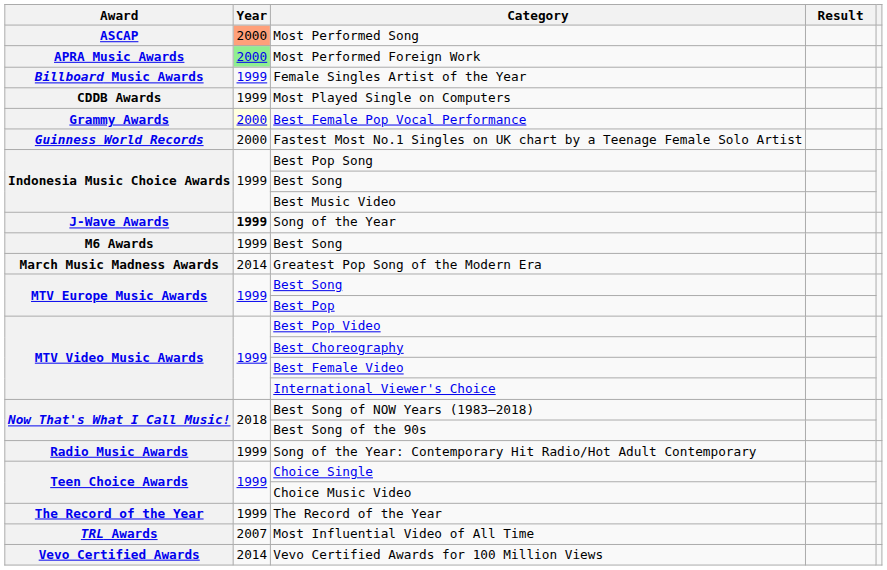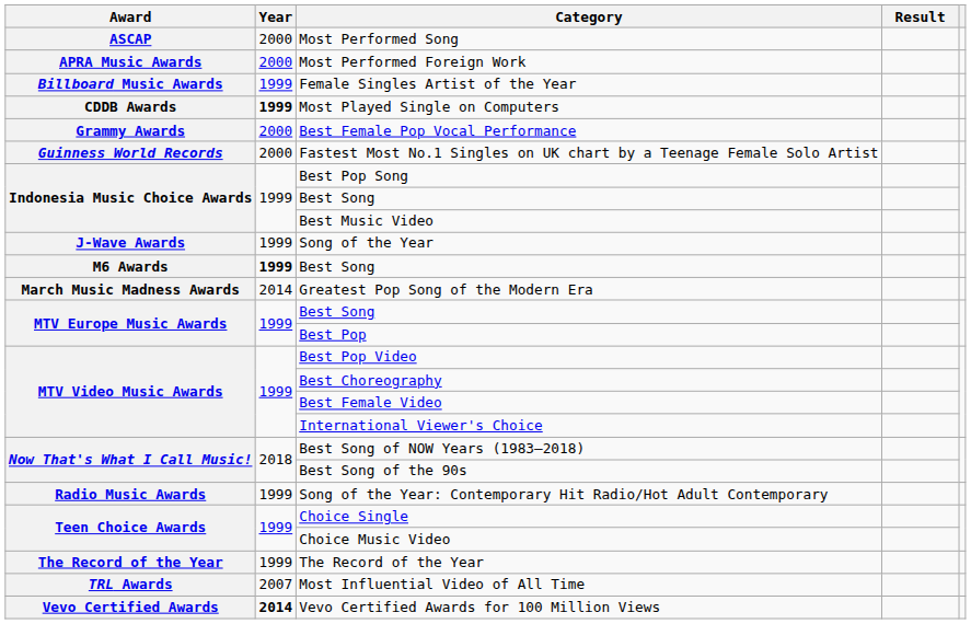Most Performed Song | Year: lightsalmon background -> no background
Most Performed Foreign Work | Year: lightgreen background -> no background
Most Played Single on Computers | Year: normal -> bold
Best Female Pop Vocal Performance | Year: lightyellow background -> no background
Song of the Year | Year: bold -> normal
M6 Awards / Best Song | Year: normal -> bold
Vevo Certified Awards for 100 Million Views | Year: normal -> bold
